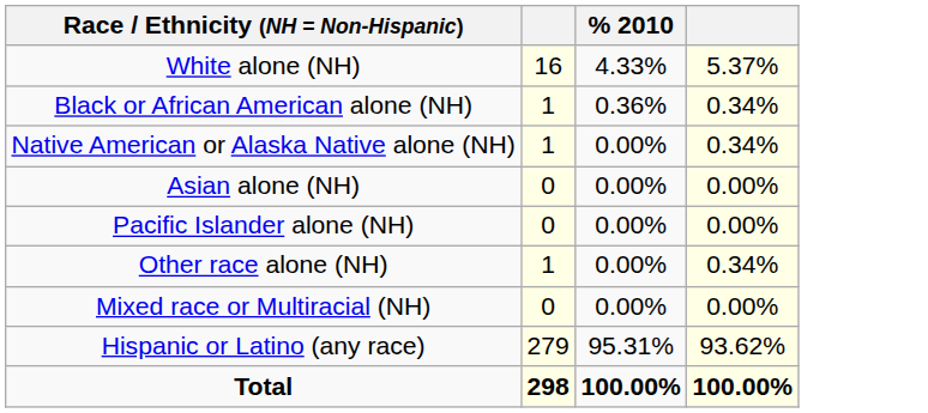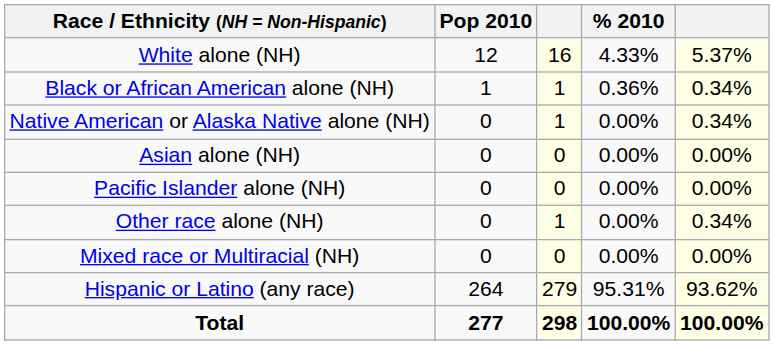+ column: Pop 2010 | 12 | 1 | 0 | 0 | 0 | 0 | 0 | 264 | 277
